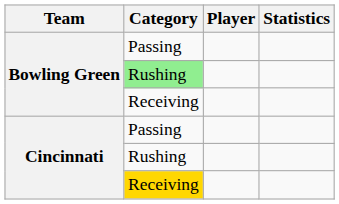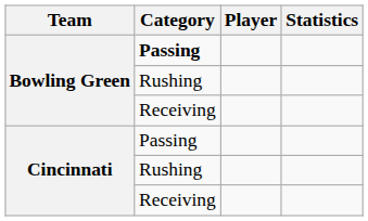Bowling Green / Passing | Category: normal -> bold
Bowling Green / Rushing | Category: lightgreen background -> no background
Cincinnati / Receiving | Category: gold background -> no background
